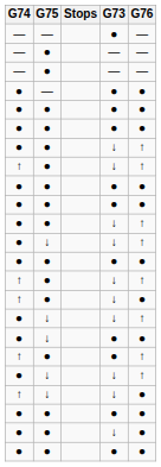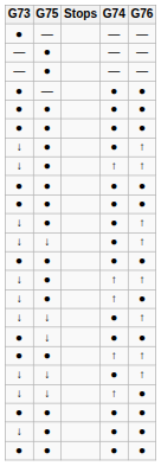columns swapped: G73 <-> G74
